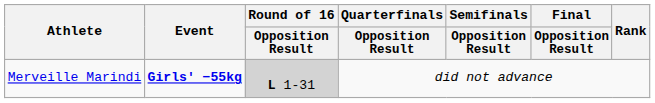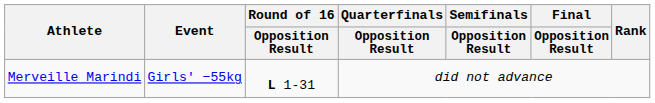Merveille Marindi | Event: bold -> normal
Merveille Marindi | Round of 16 / Opposition Result: lightgrey background -> no background
